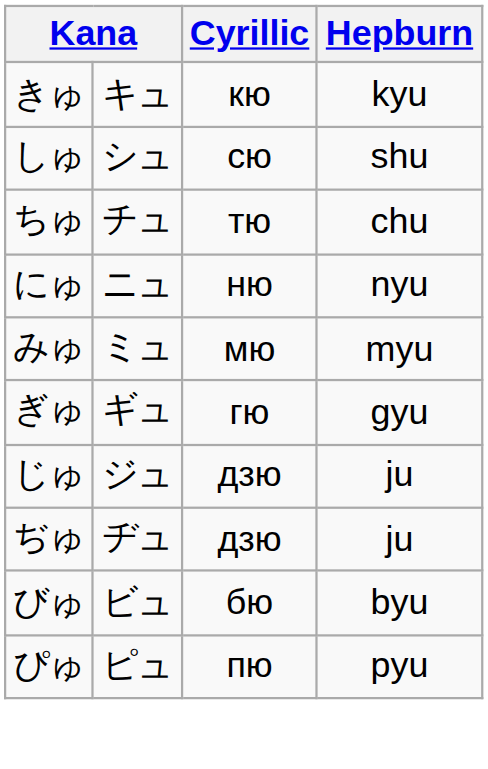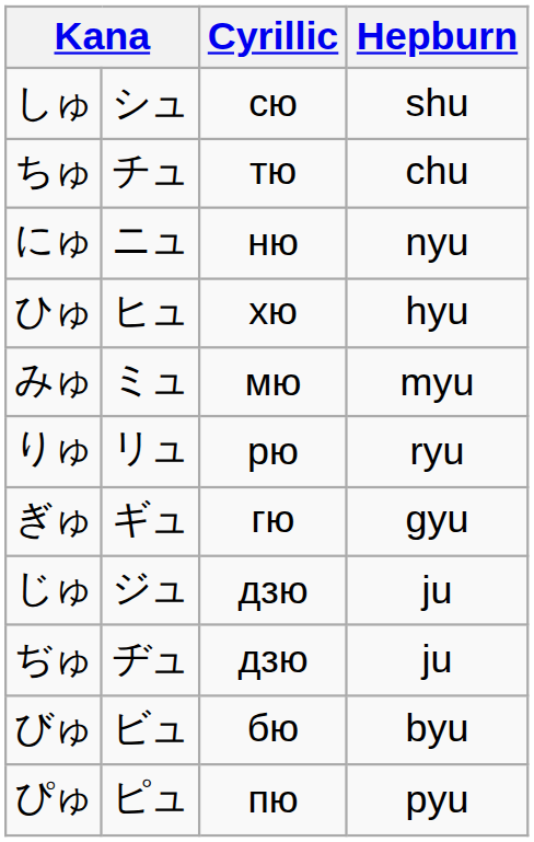- row: きゅ | キュ | кю | kyu
+ row: ひゅ | ヒュ | хю | hyu
+ row: りゅ | リュ | рю | ryu
